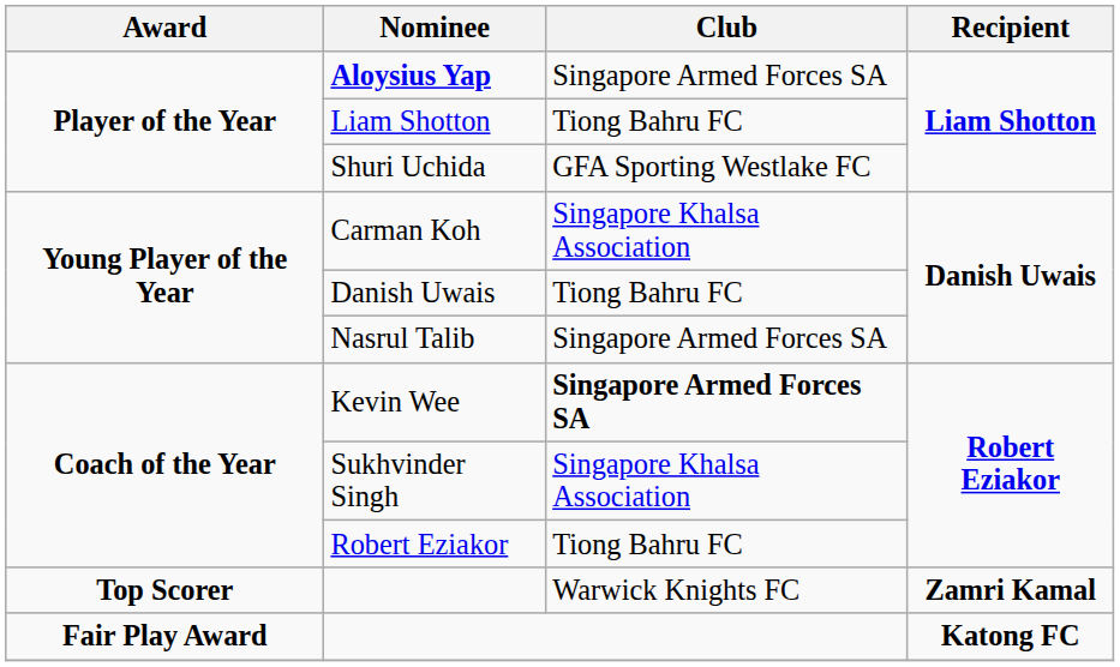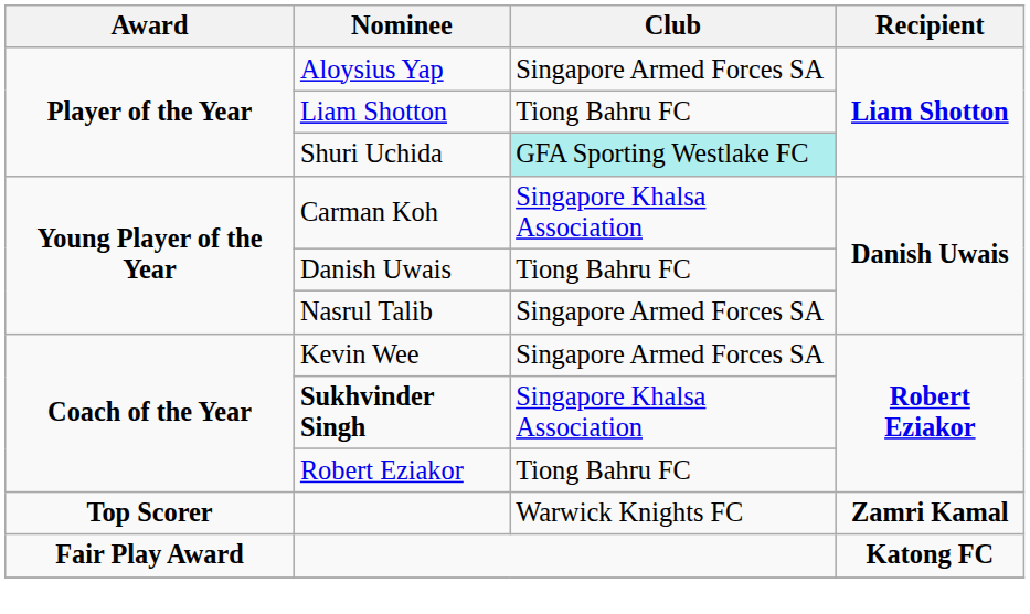Aloysius Yap | Nominee: bold -> normal
Shuri Uchida | Club: no background -> paleturquoise background
Kevin Wee | Club: bold -> normal
Sukhvinder Singh | Nominee: normal -> bold
